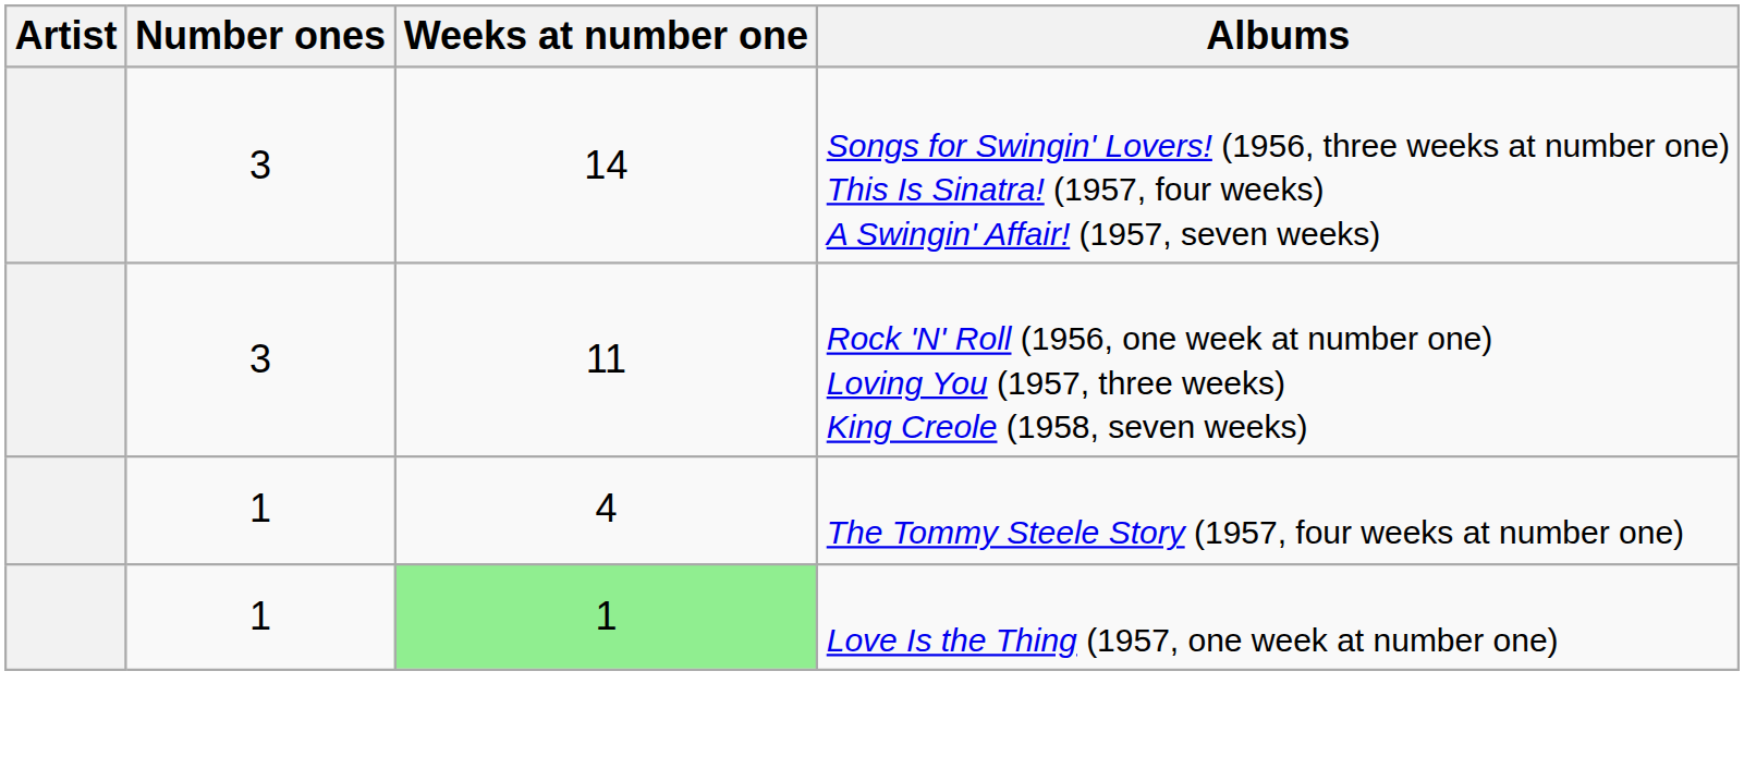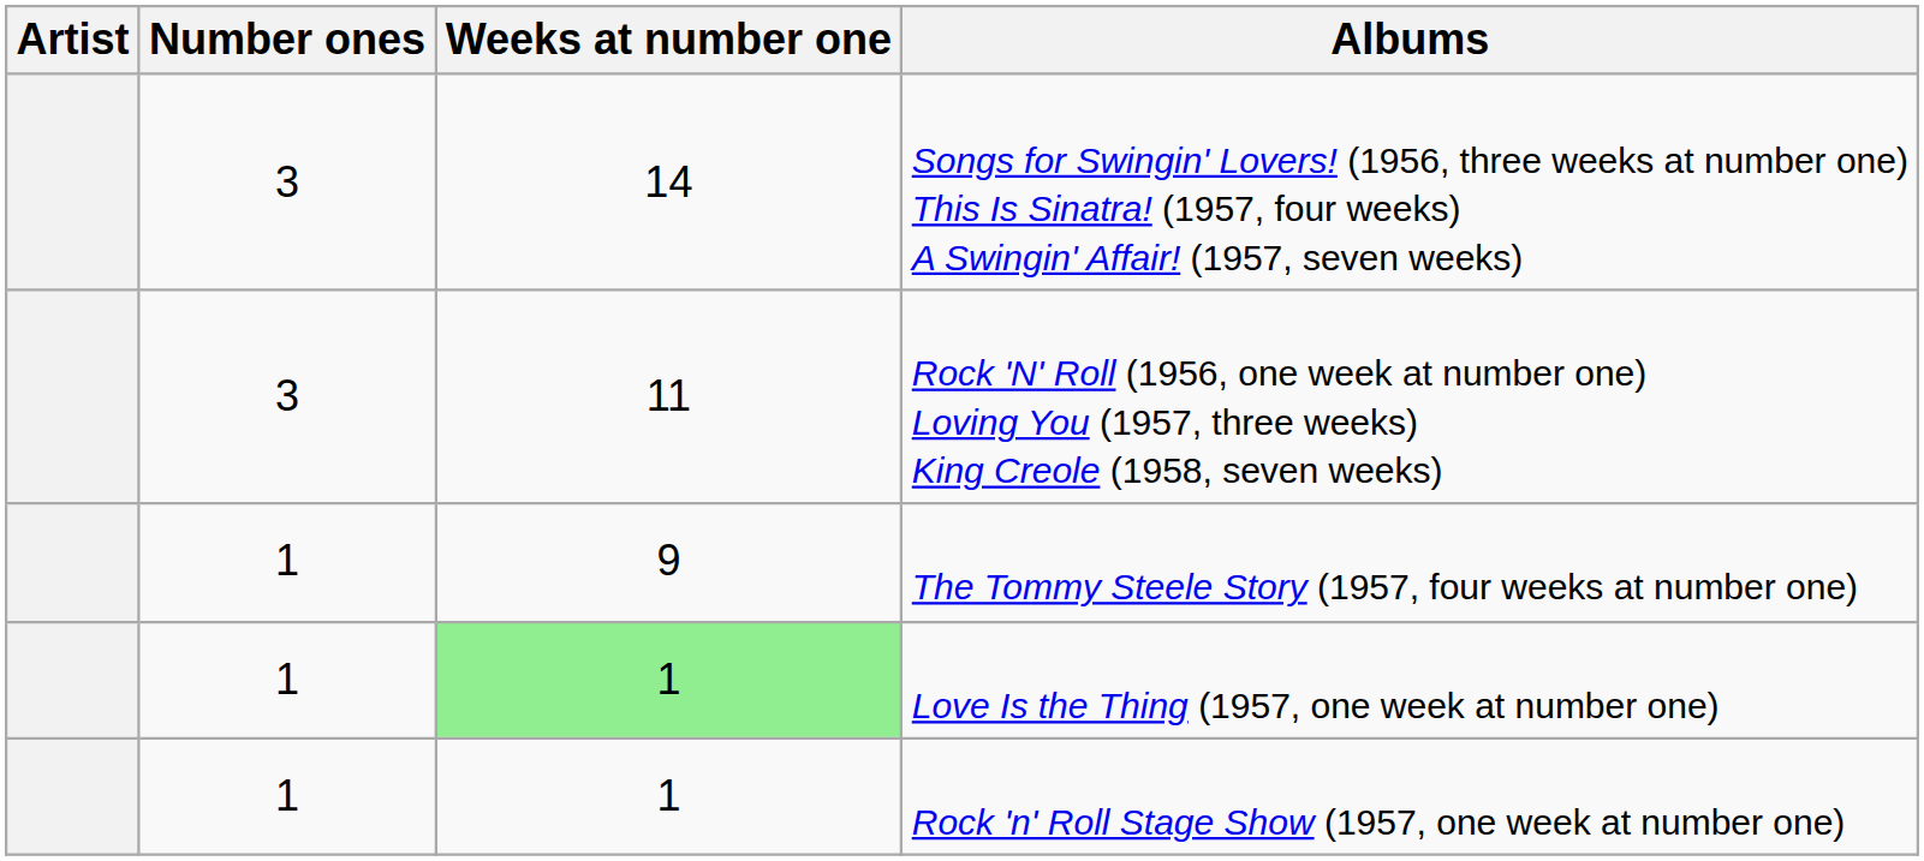The Tommy Steele Story (1957, four weeks at number one) | Weeks at number one: 4 -> 9
+ row: 1 | 1 | Rock 'n' Roll Stage Show (1957, one week at number one)
